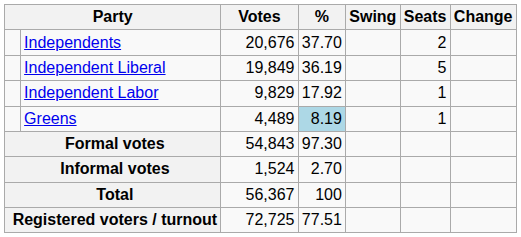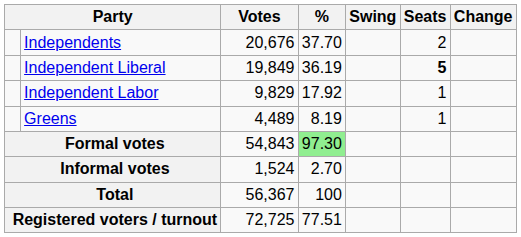Independent Liberal | Seats: normal -> bold
Greens | %: lightblue background -> no background
Formal votes | %: no background -> lightgreen background
